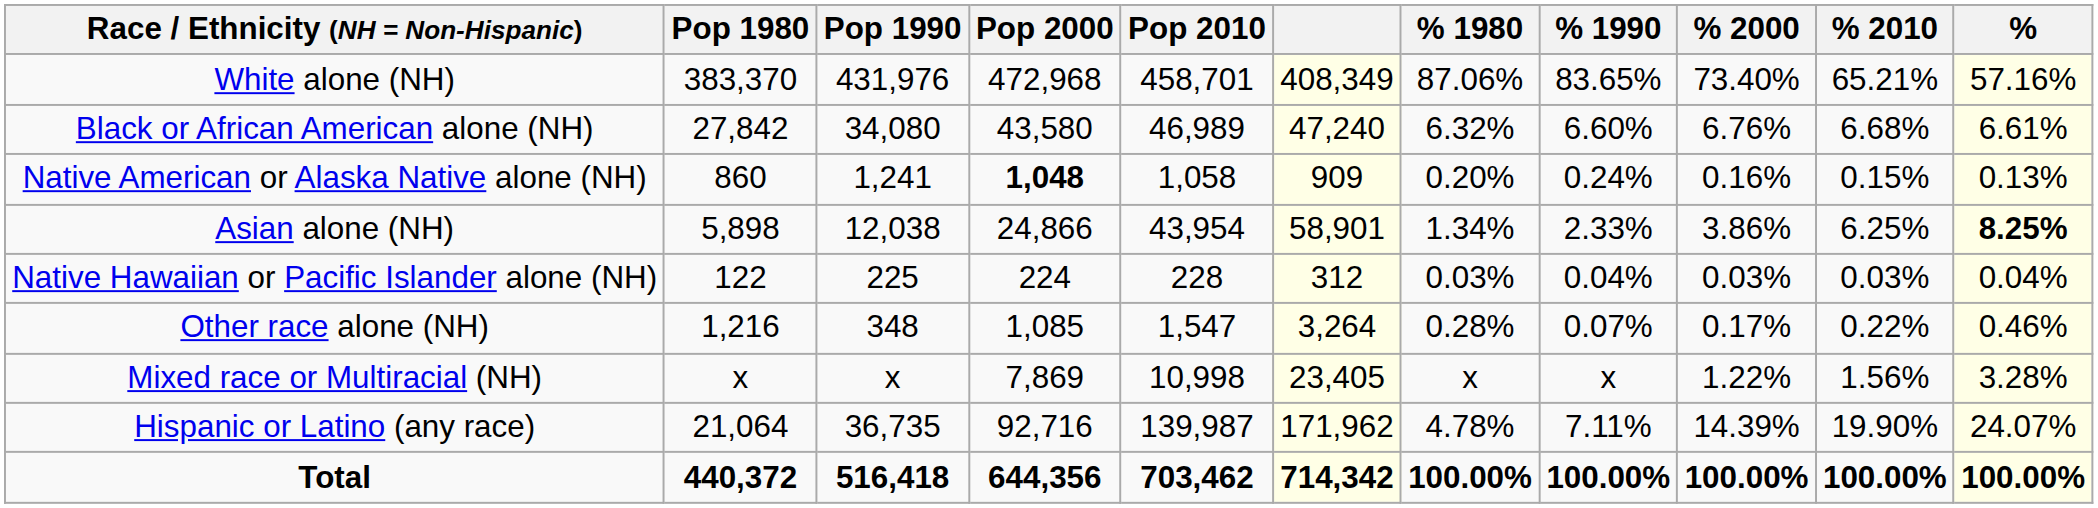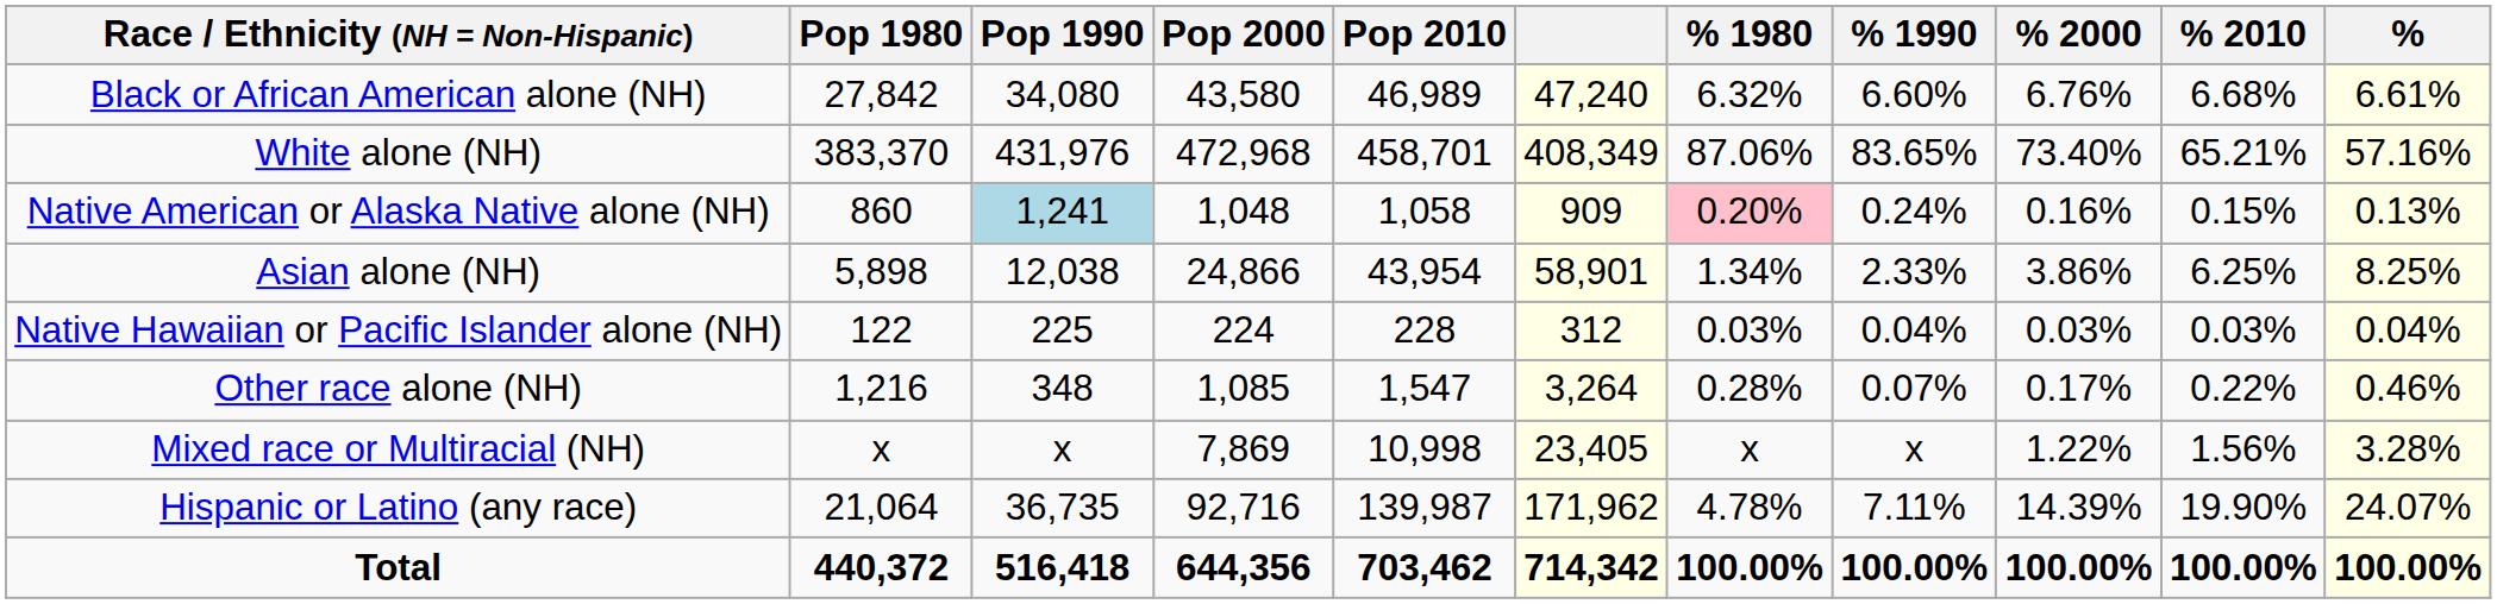rows swapped: White alone (NH) <-> Black or African American alone (NH)
Native American or Alaska Native alone (NH) | Pop 1990: no background -> lightblue background
Native American or Alaska Native alone (NH) | Pop 2000: bold -> normal
Native American or Alaska Native alone (NH) | % 1980: no background -> pink background
Asian alone (NH) | %: bold -> normal
